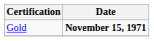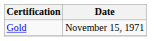Gold | Date: bold -> normal
